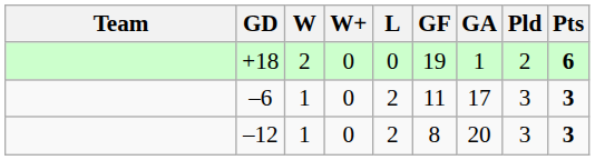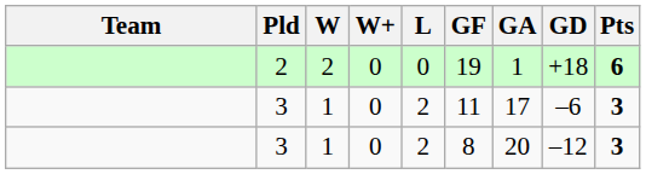columns swapped: Pld <-> GD
